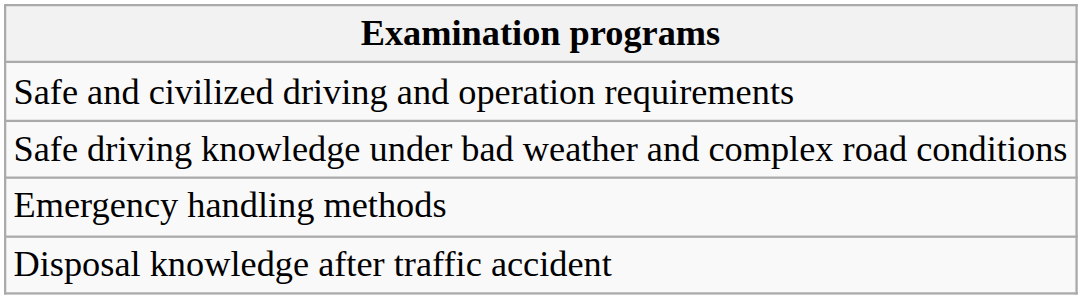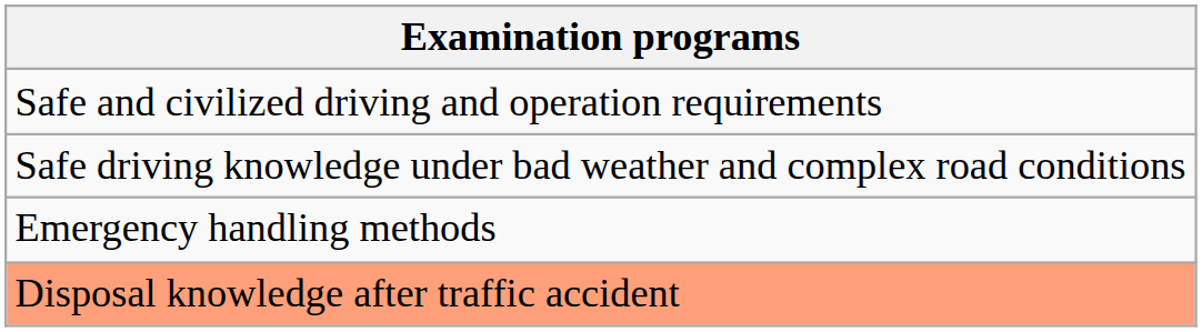row 5 | column 1: no background -> lightsalmon background
